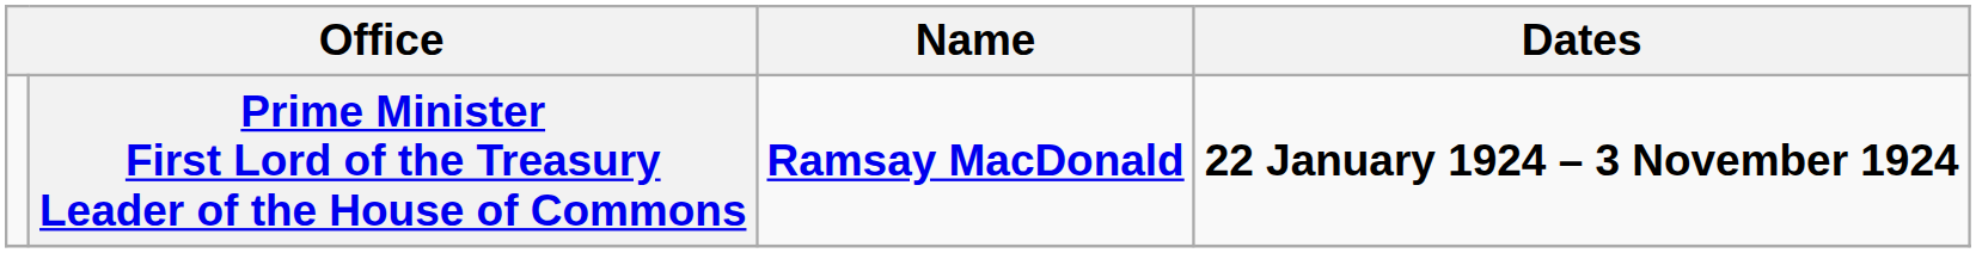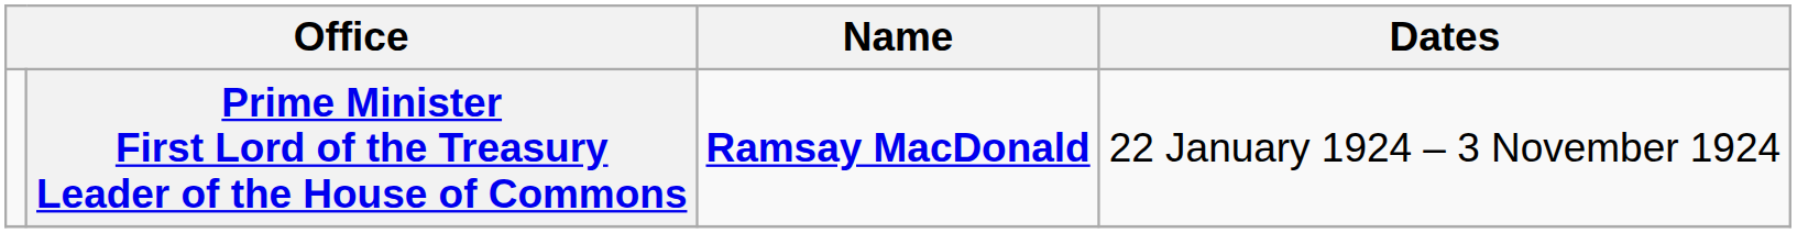row 2 | Dates: bold -> normal
